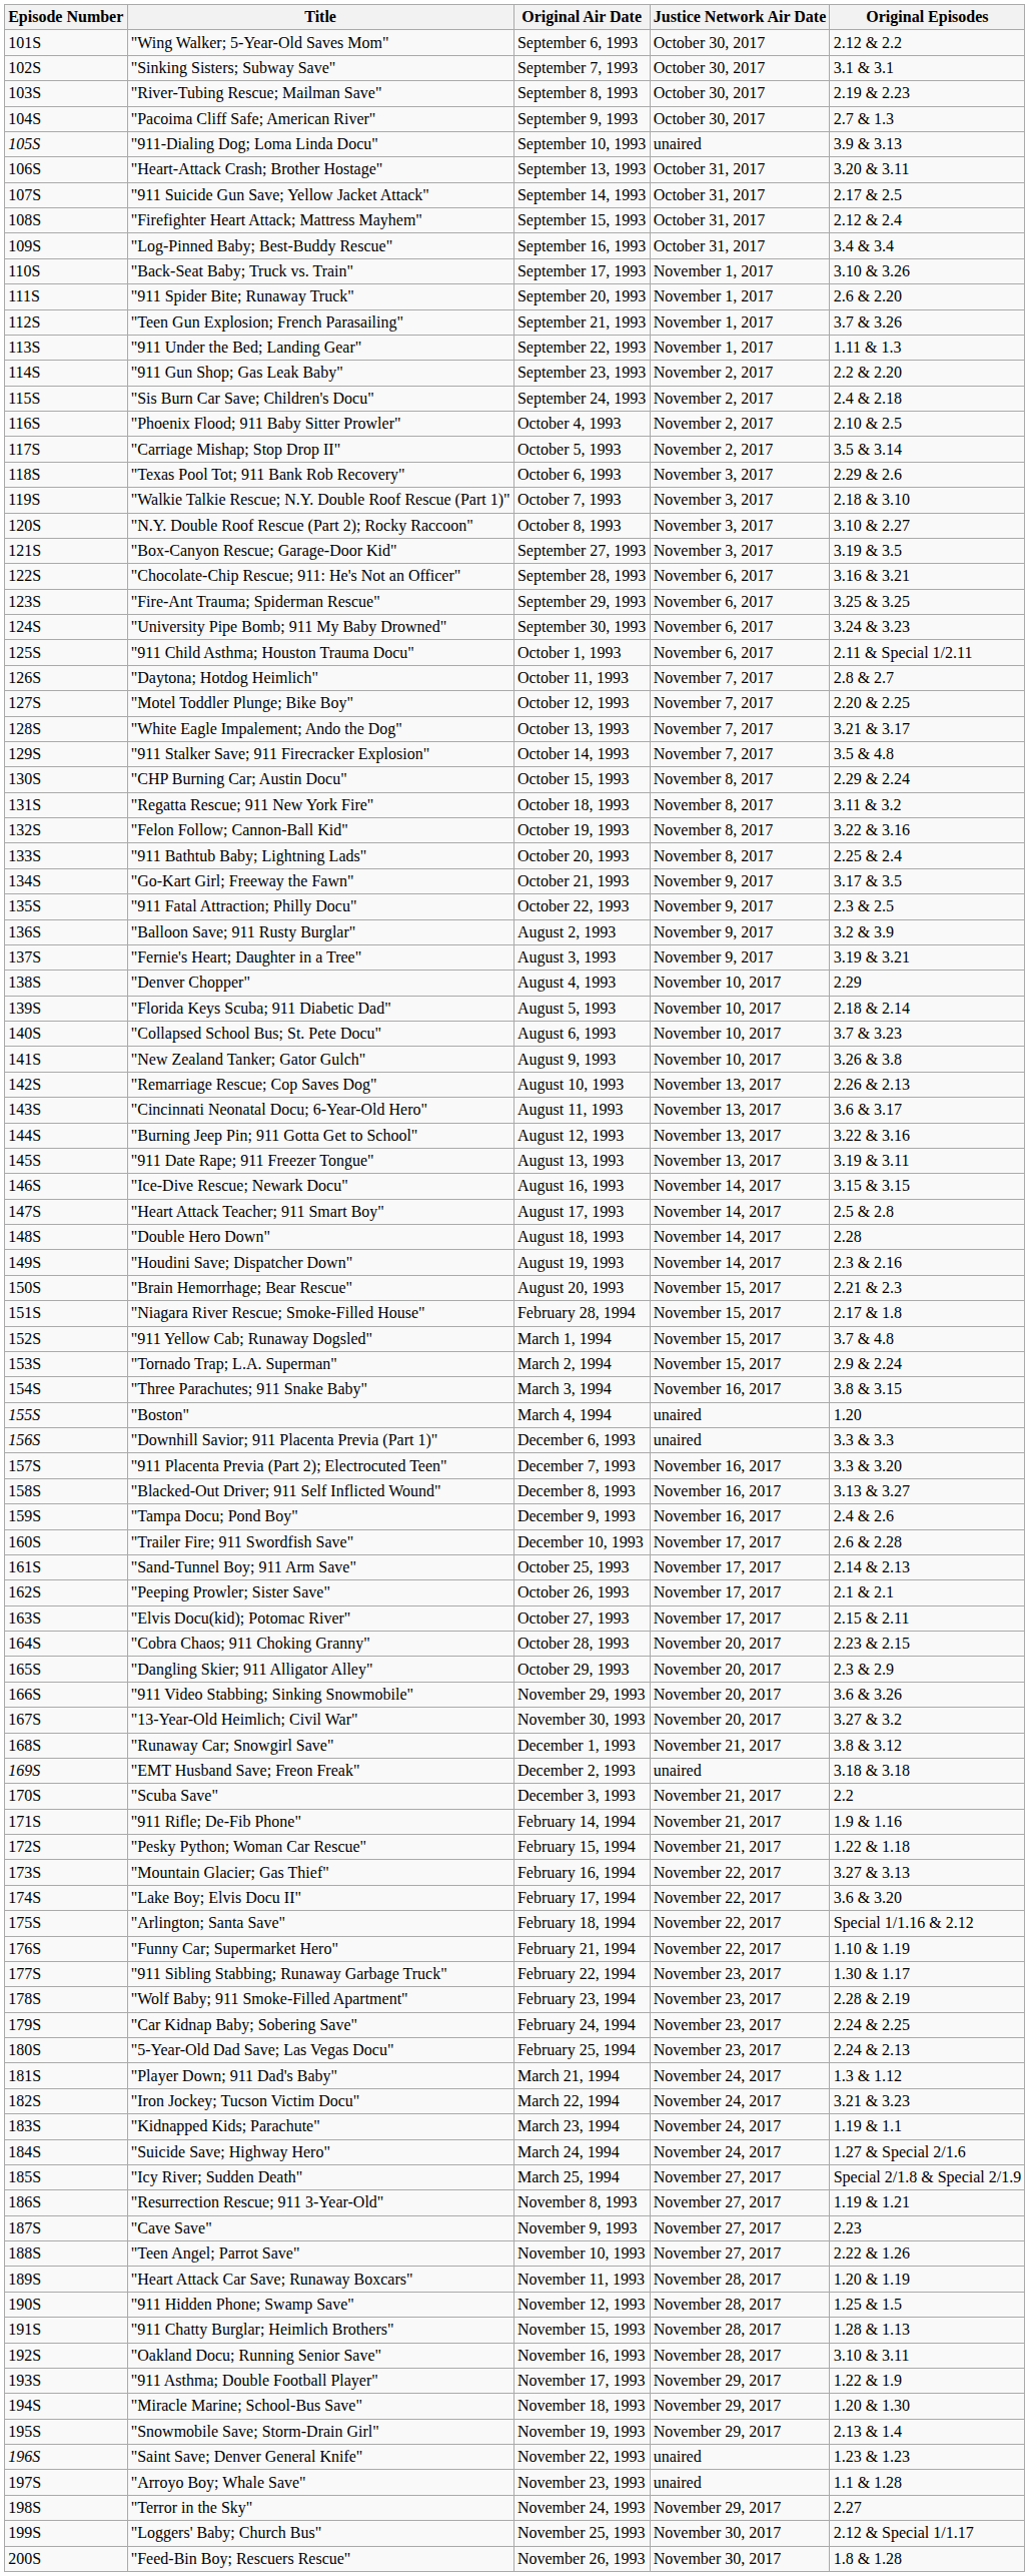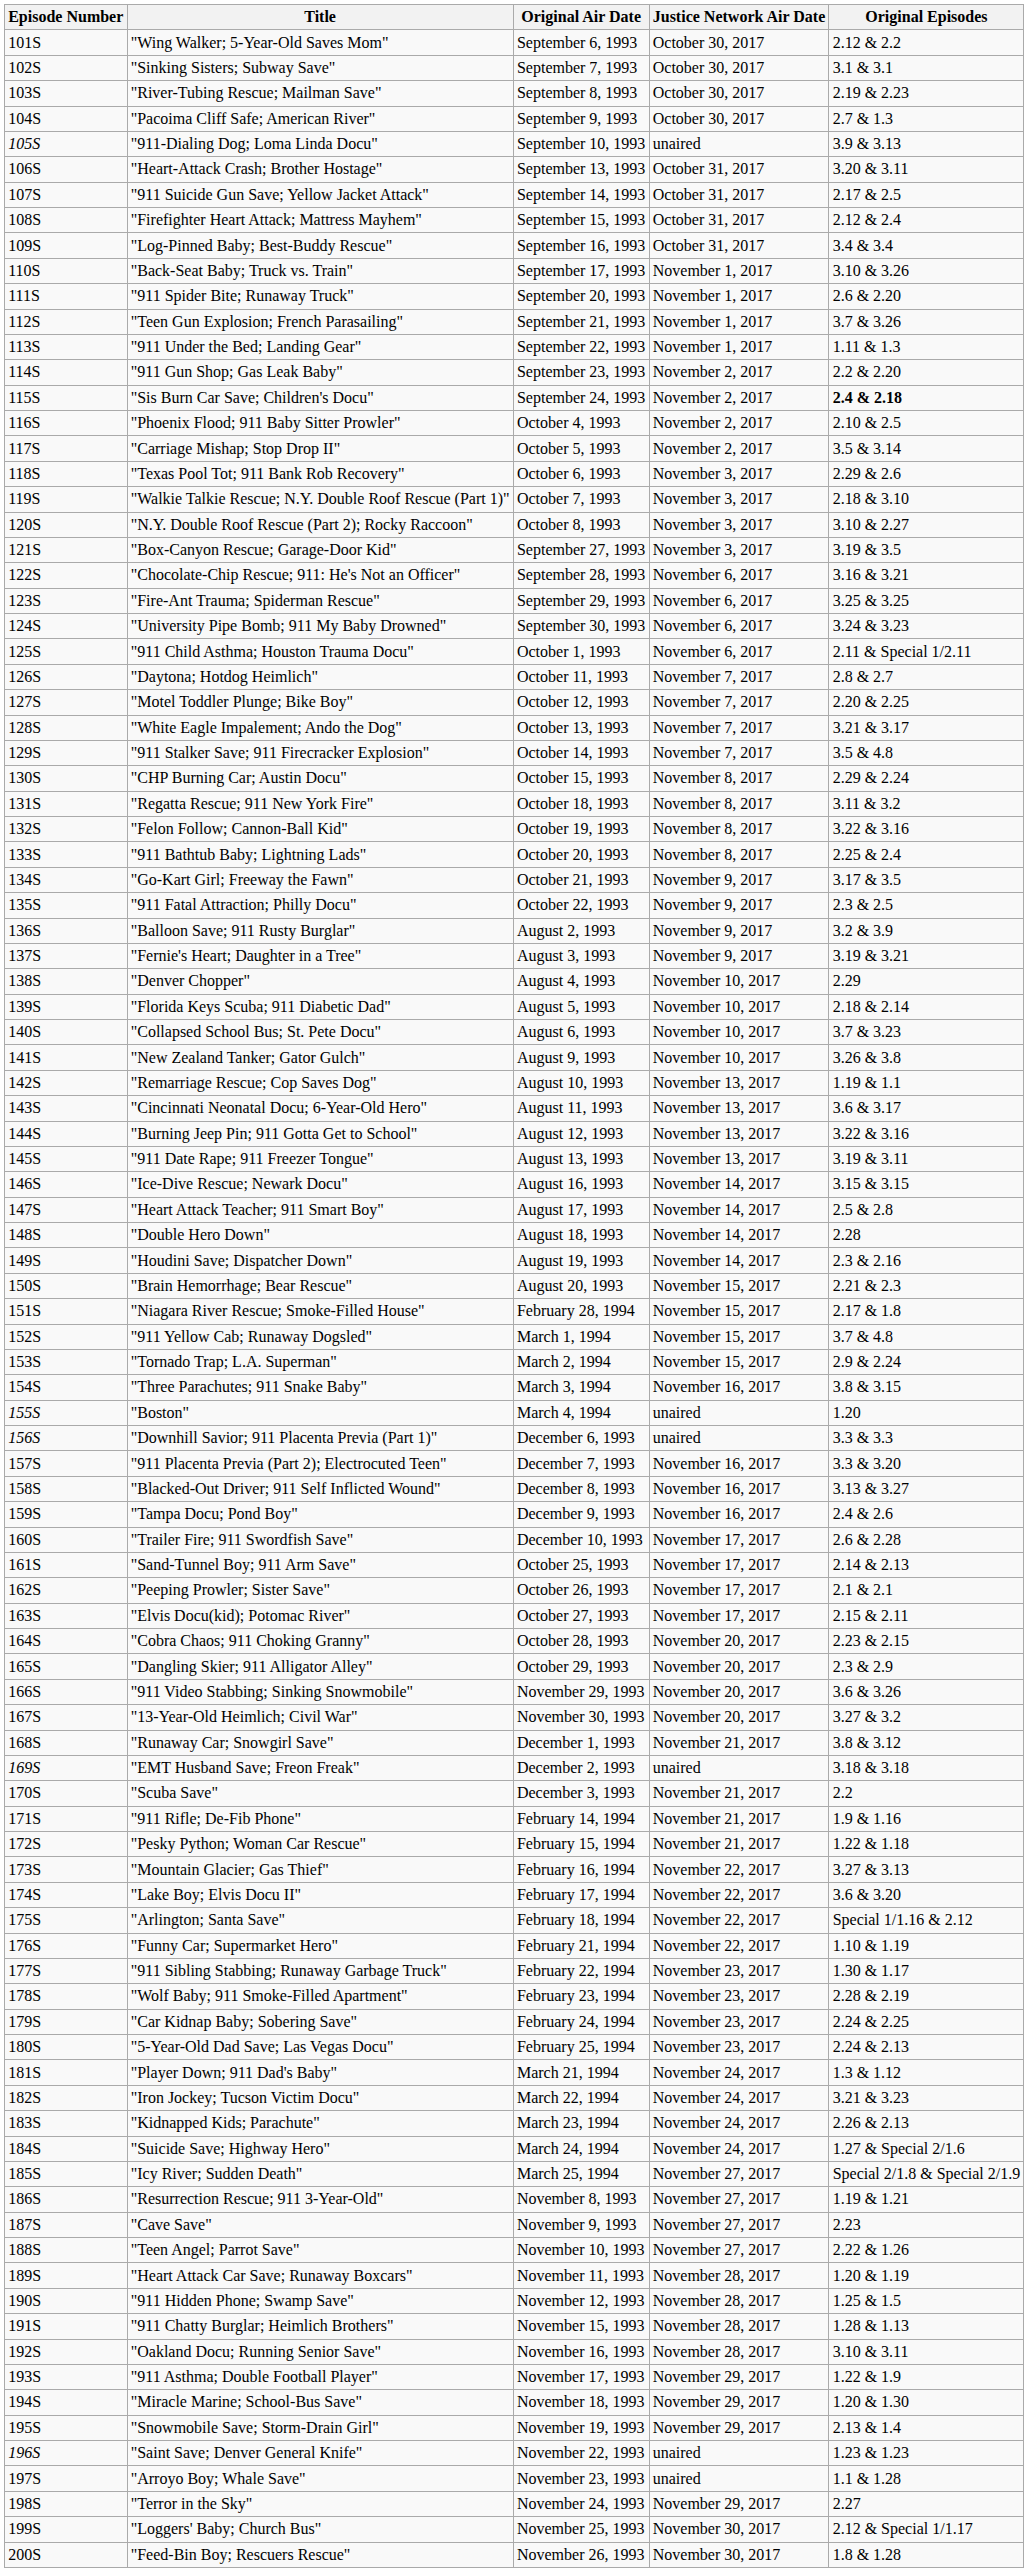"Sis Burn Car Save; Children's Docu" | Original Episodes: normal -> bold
"Remarriage Rescue; Cop Saves Dog" | Original Episodes: 2.26 & 2.13 -> 1.19 & 1.1
"Kidnapped Kids; Parachute" | Original Episodes: 1.19 & 1.1 -> 2.26 & 2.13
